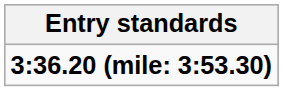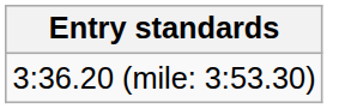row 2 | column 1: bold -> normal
